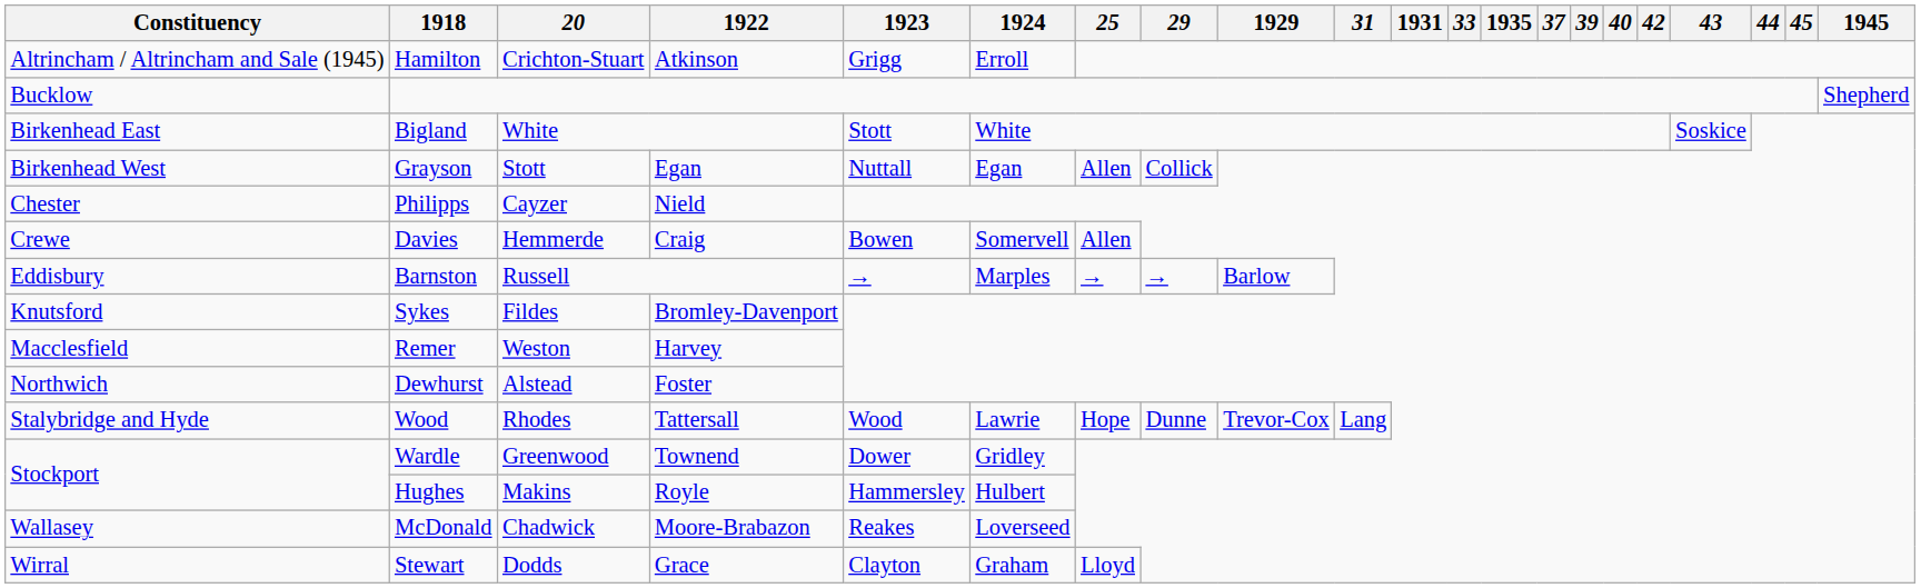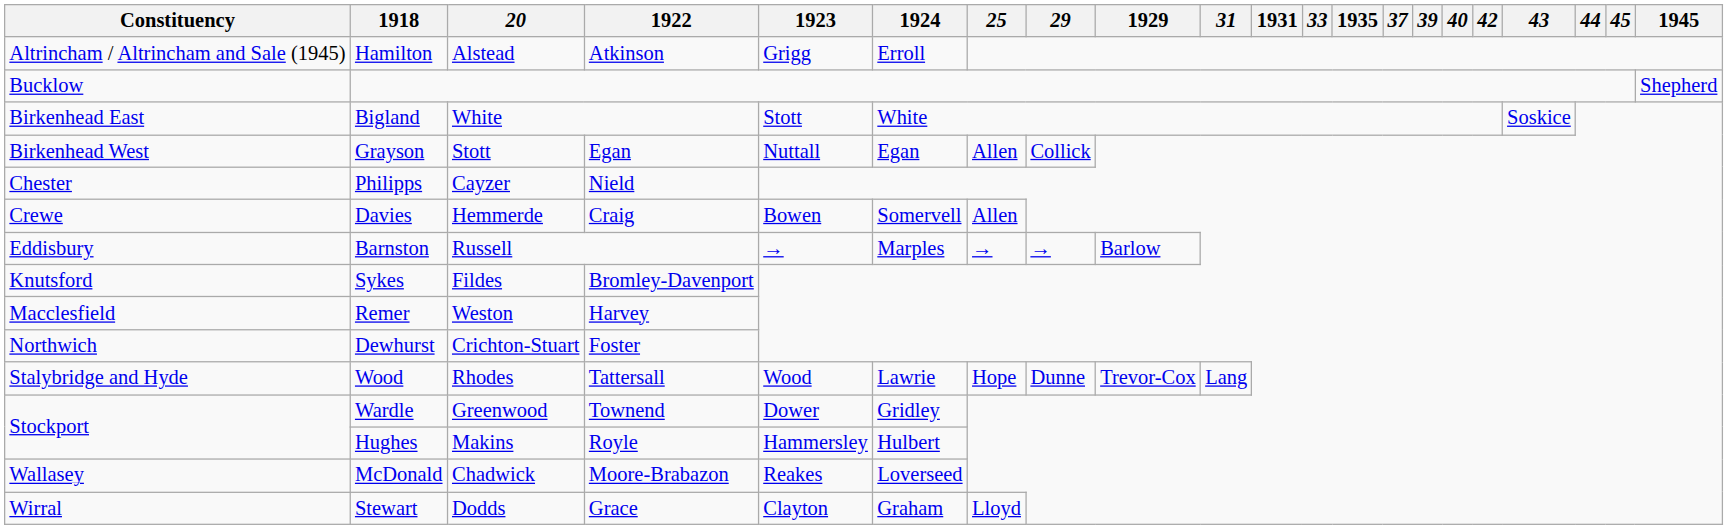Hamilton | 20: Crichton-Stuart -> Alstead
Dewhurst | 20: Alstead -> Crichton-Stuart
